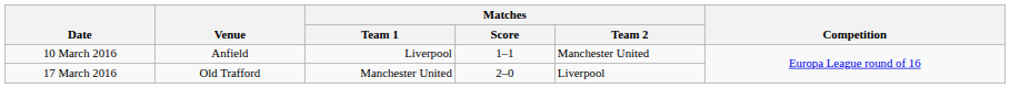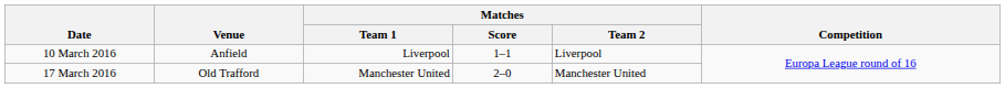10 March 2016 | Matches / Team 2: Manchester United -> Liverpool
17 March 2016 | Matches / Team 2: Liverpool -> Manchester United
